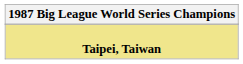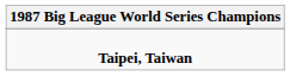row 2 | column 1: khaki background -> no background
